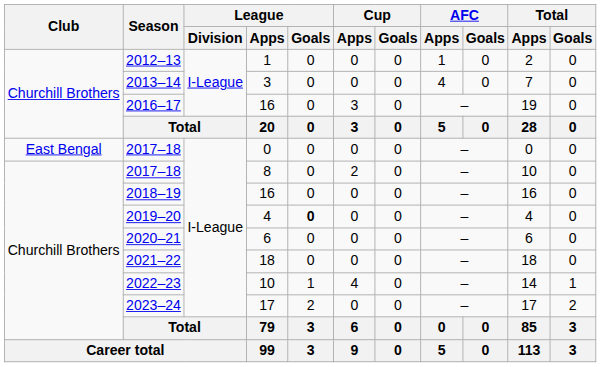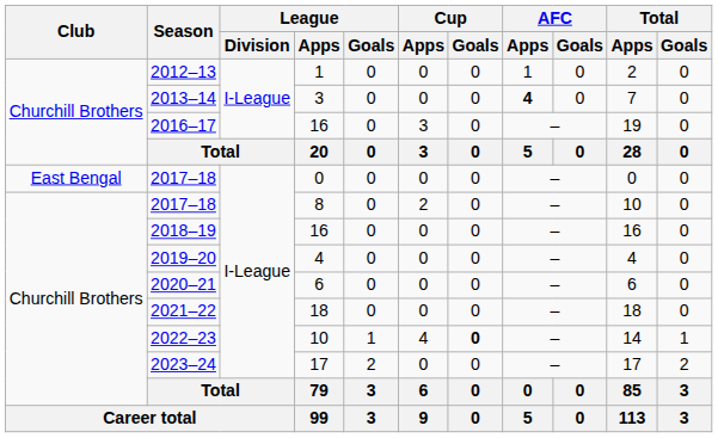2013–14 | AFC / Apps: normal -> bold
2019–20 | League / Goals: bold -> normal
2022–23 | Cup / Goals: normal -> bold
